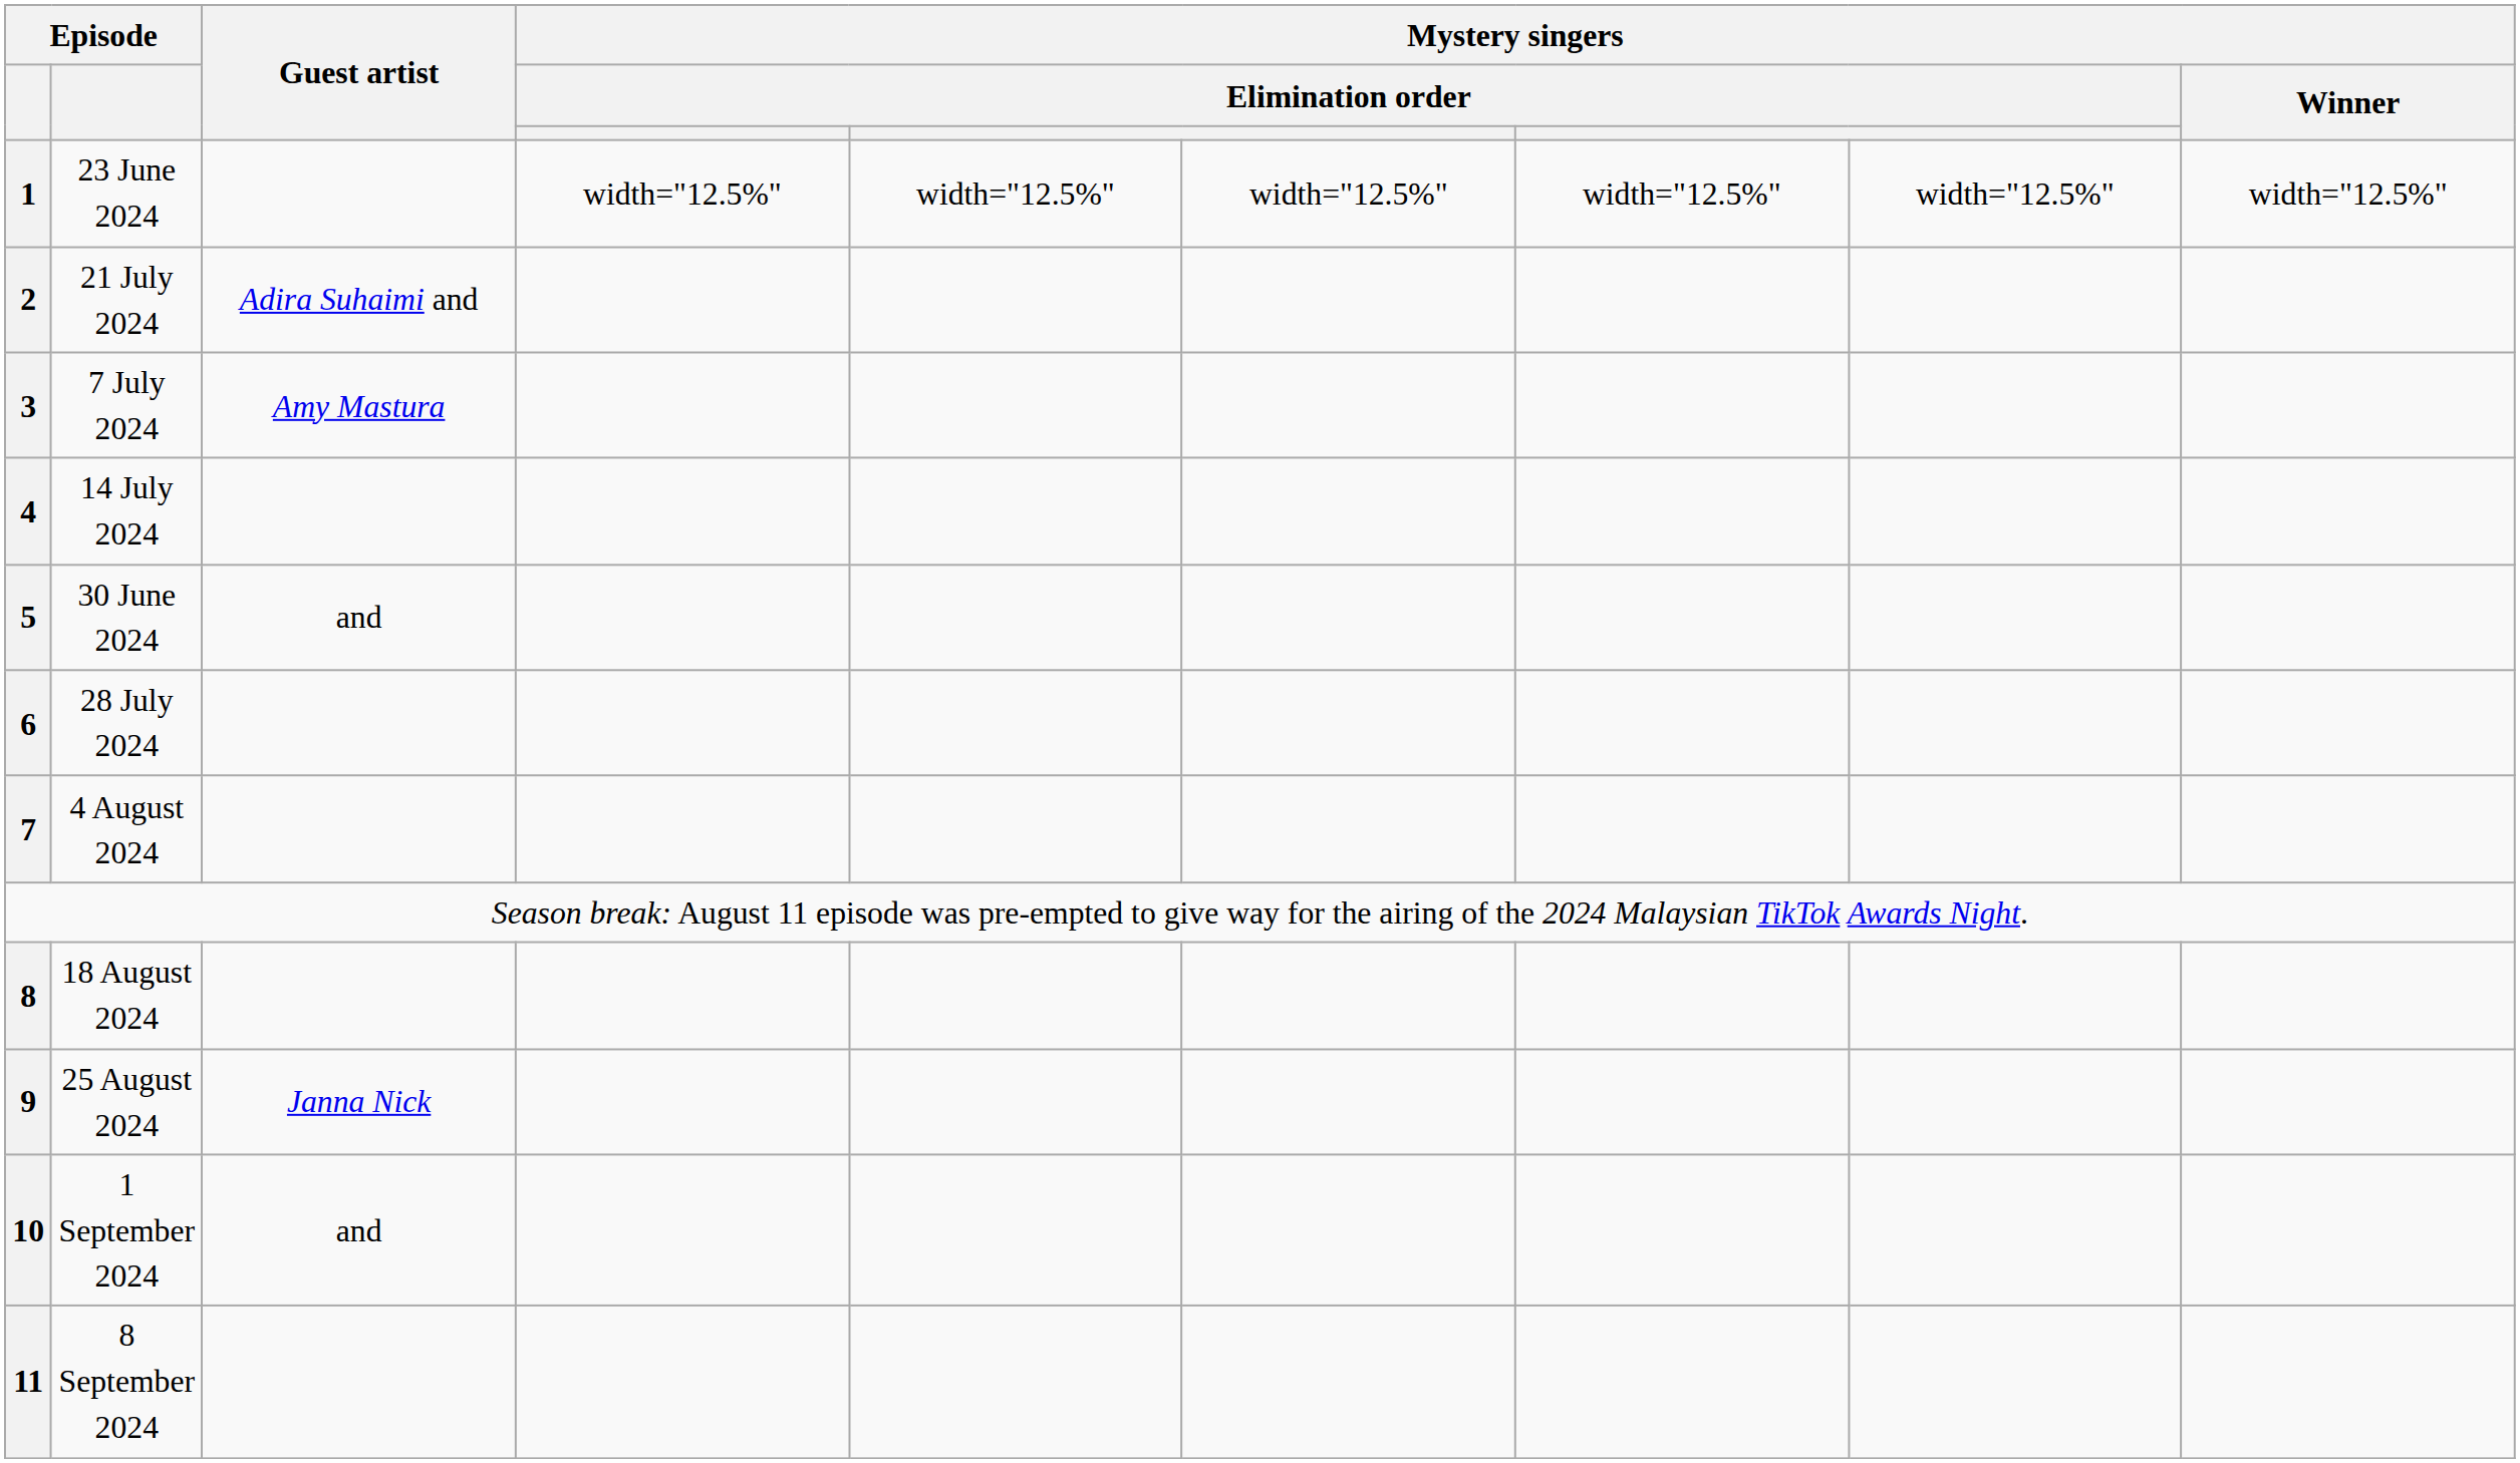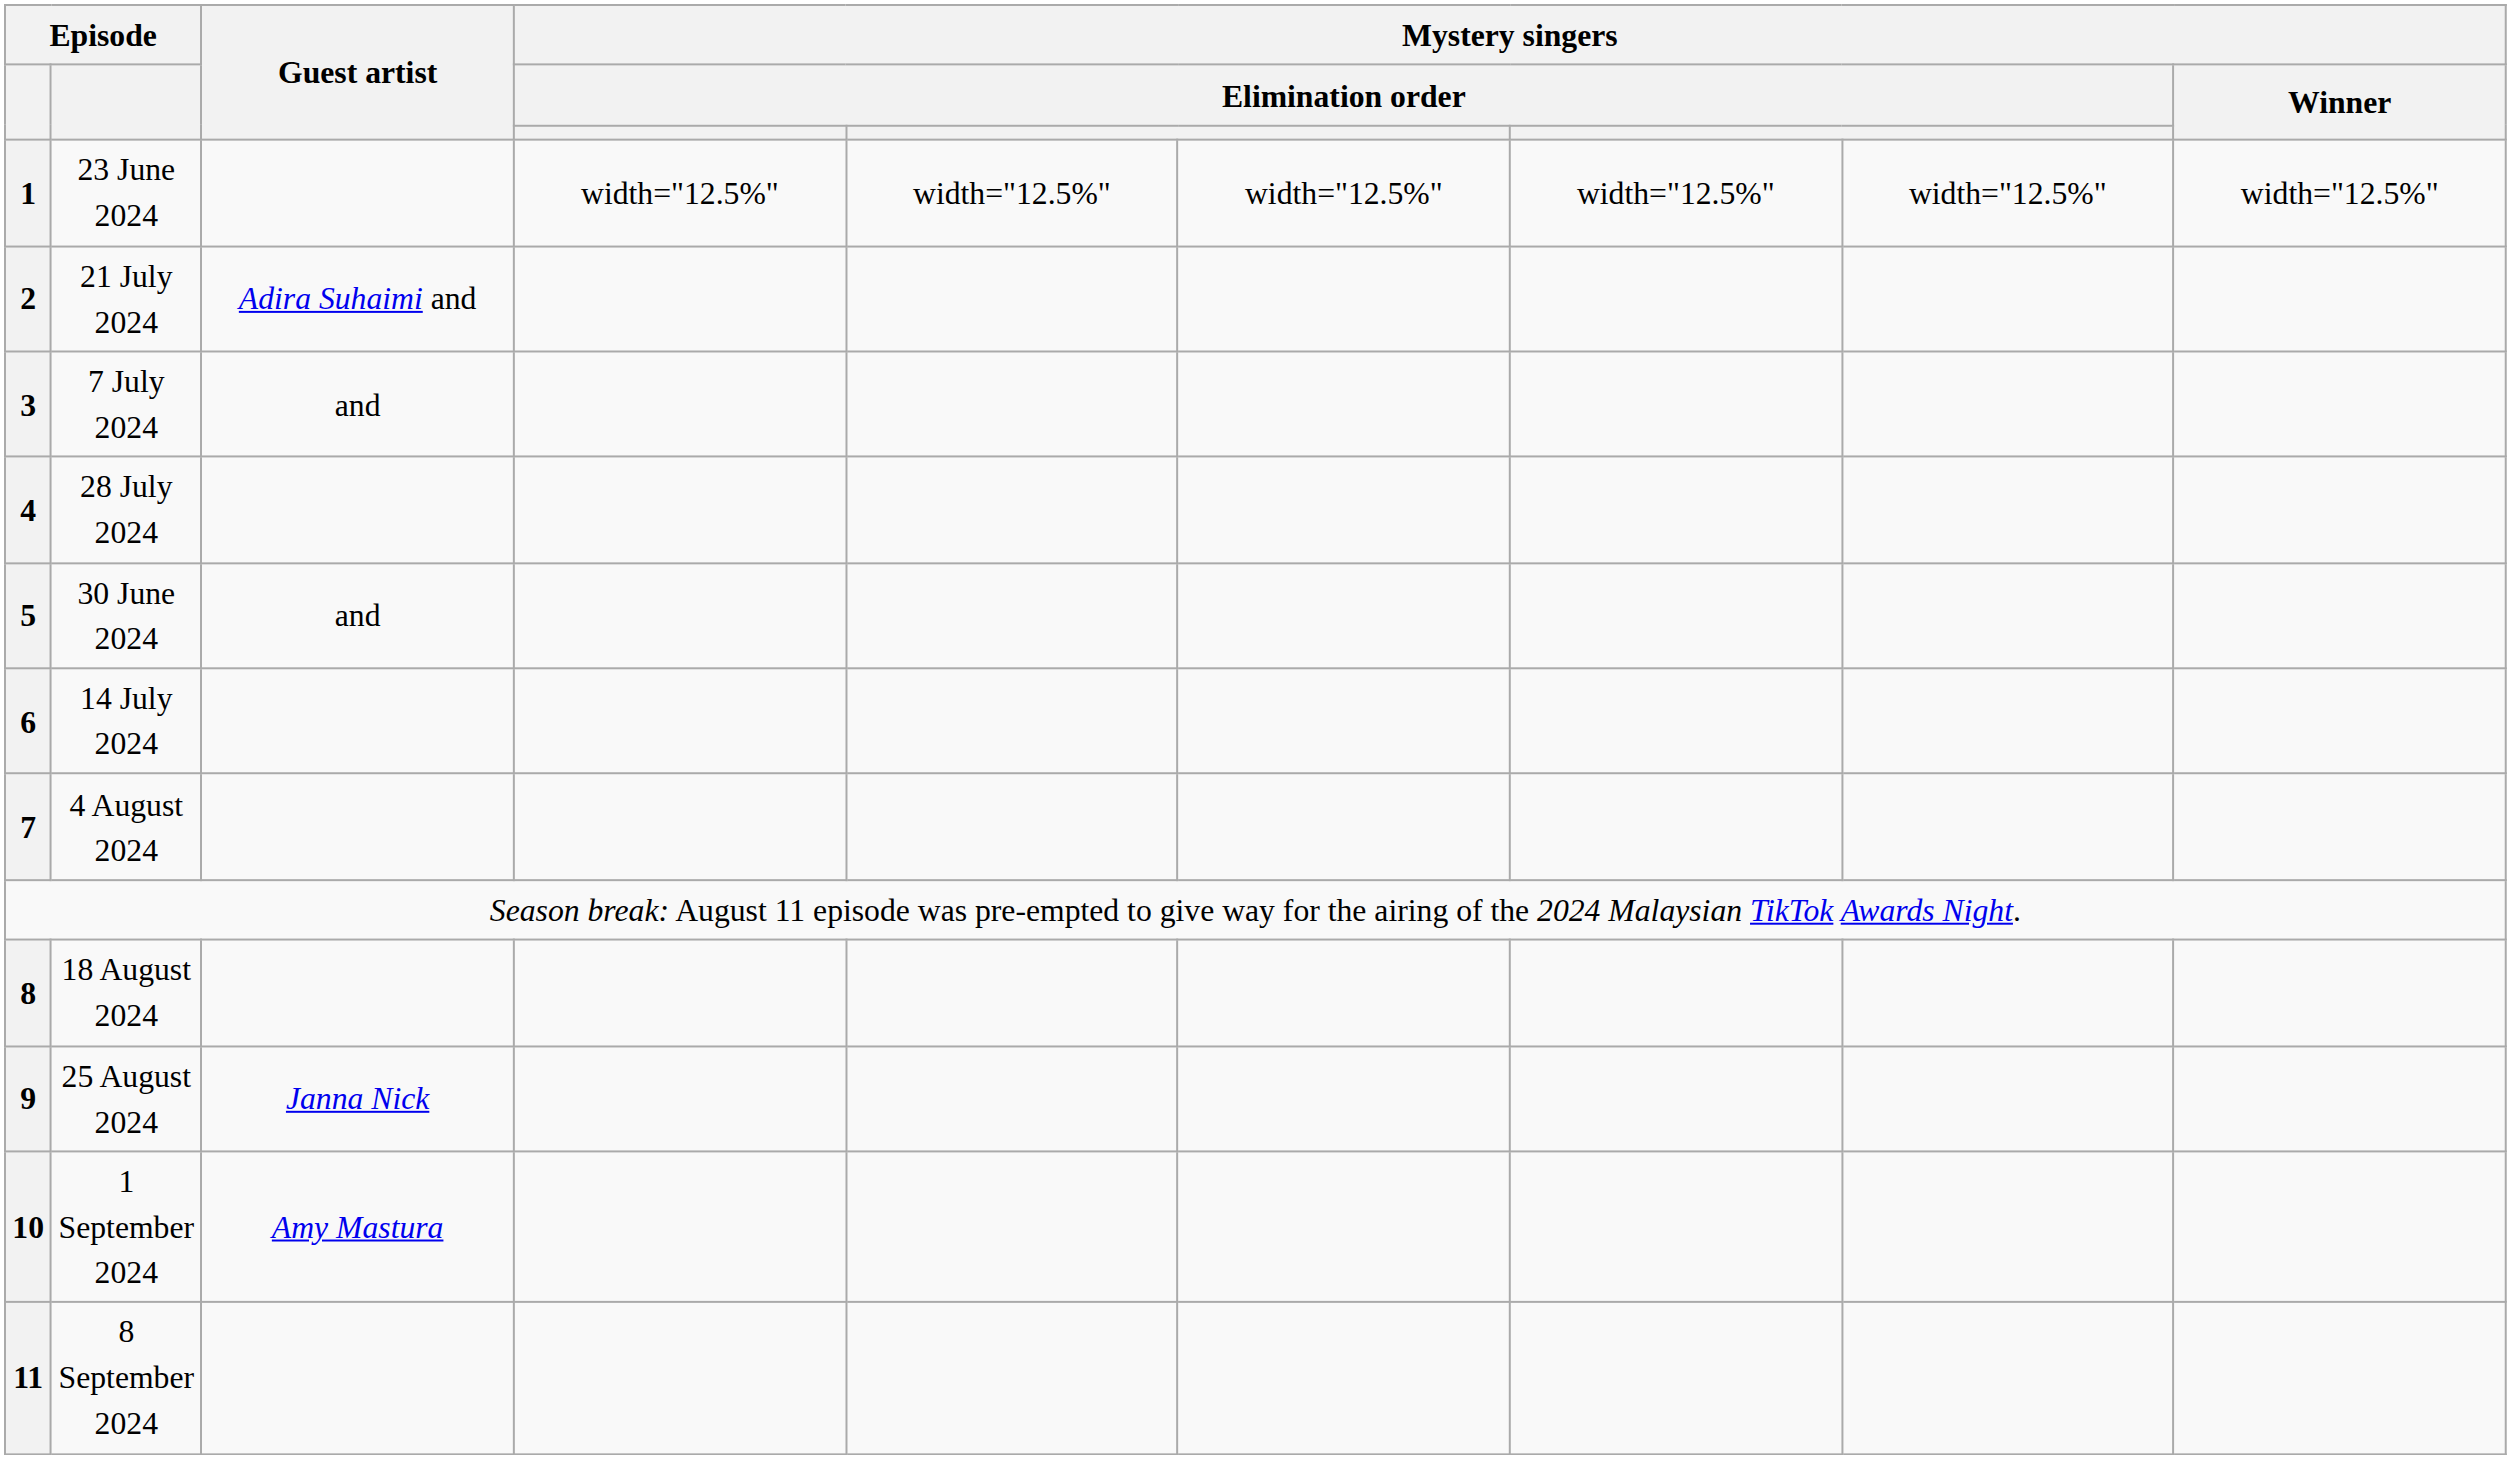3 | Guest artist: Amy Mastura -> and
4 | column 2: 14 July 2024 -> 28 July 2024
6 | column 2: 28 July 2024 -> 14 July 2024
10 | Guest artist: and -> Amy Mastura
